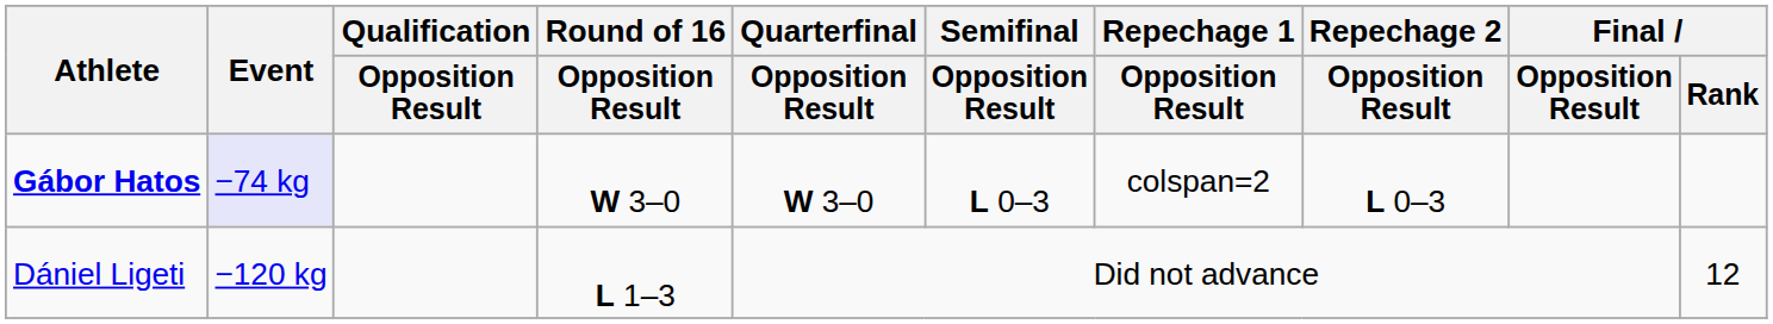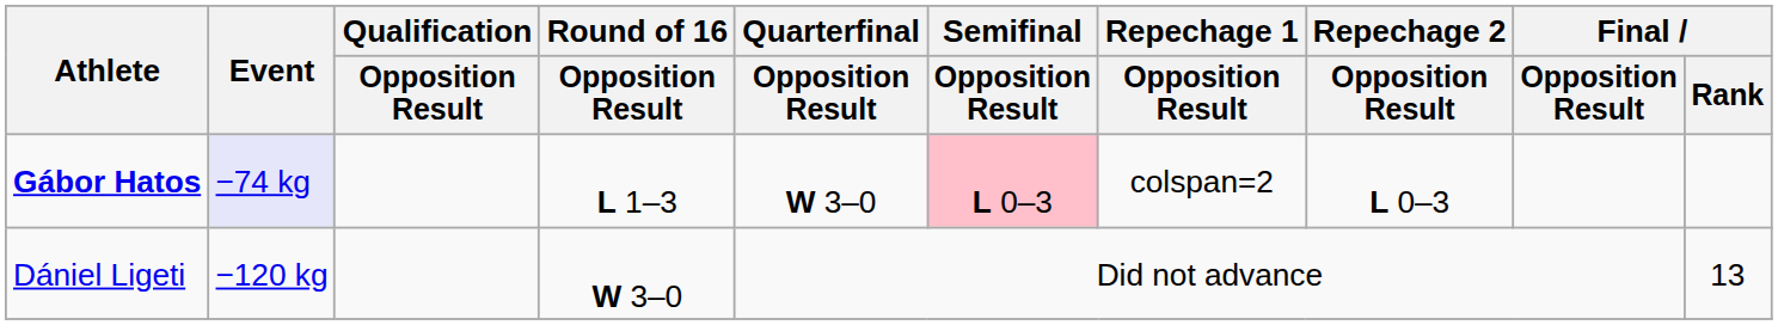Gábor Hatos | Round of 16 / Opposition Result: W 3–0 -> L 1–3
Gábor Hatos | Semifinal / Opposition Result: no background -> pink background
Dániel Ligeti | Round of 16 / Opposition Result: L 1–3 -> W 3–0
Dániel Ligeti | Final / Rank: 12 -> 13
